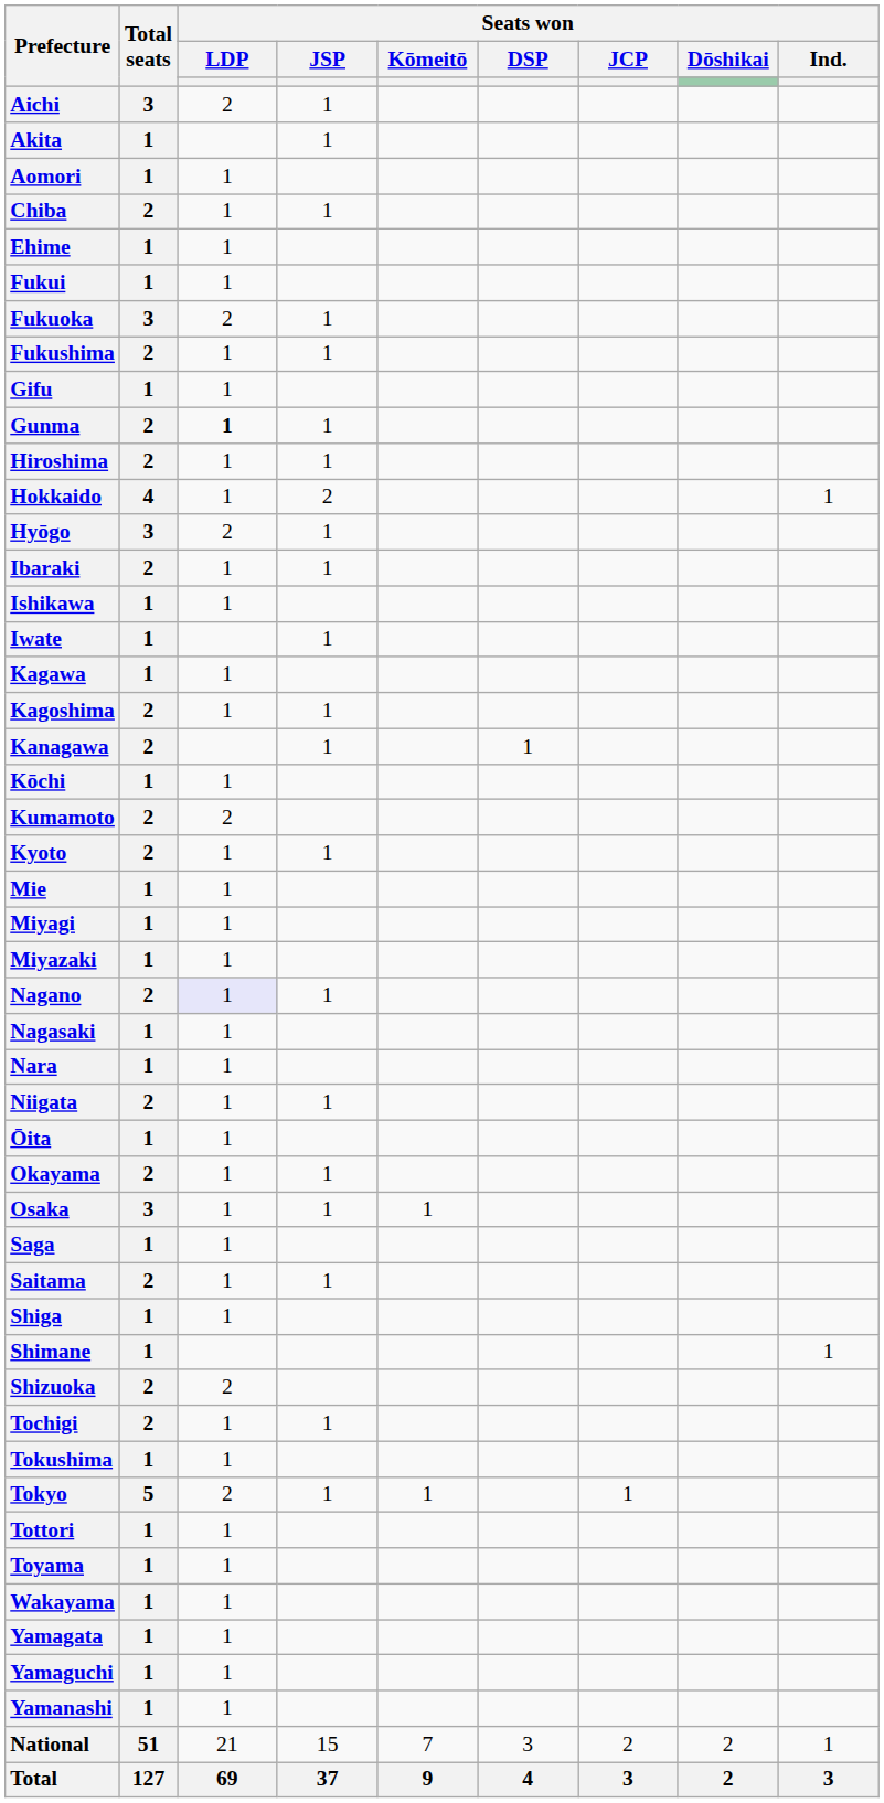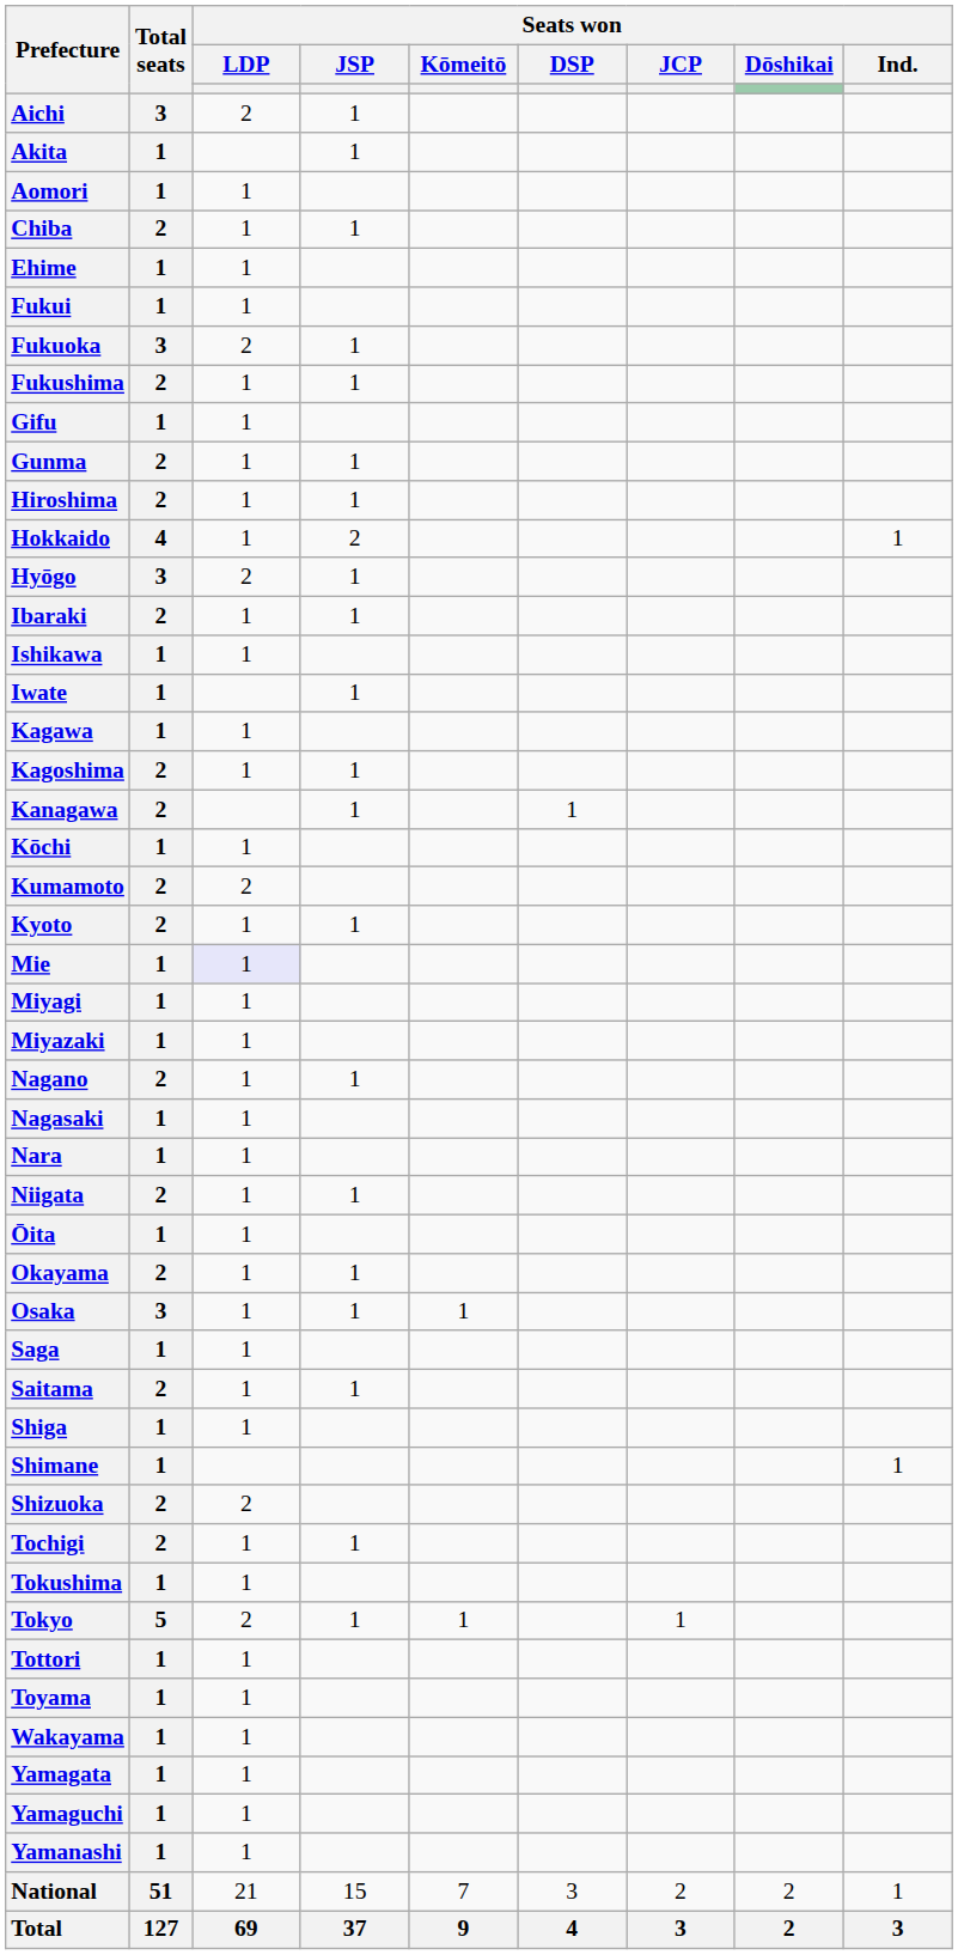Gunma | Seats won / LDP: bold -> normal
Mie | Seats won / LDP: no background -> lavender background
Nagano | Seats won / LDP: lavender background -> no background
